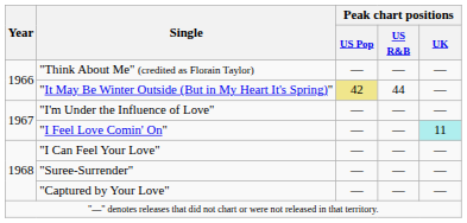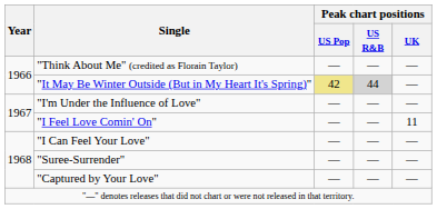"It May Be Winter Outside (But in My Heart It's Spring)" | Peak chart positions / US R&B: no background -> lightgrey background
"I Feel Love Comin' On" | Peak chart positions / UK: paleturquoise background -> no background
